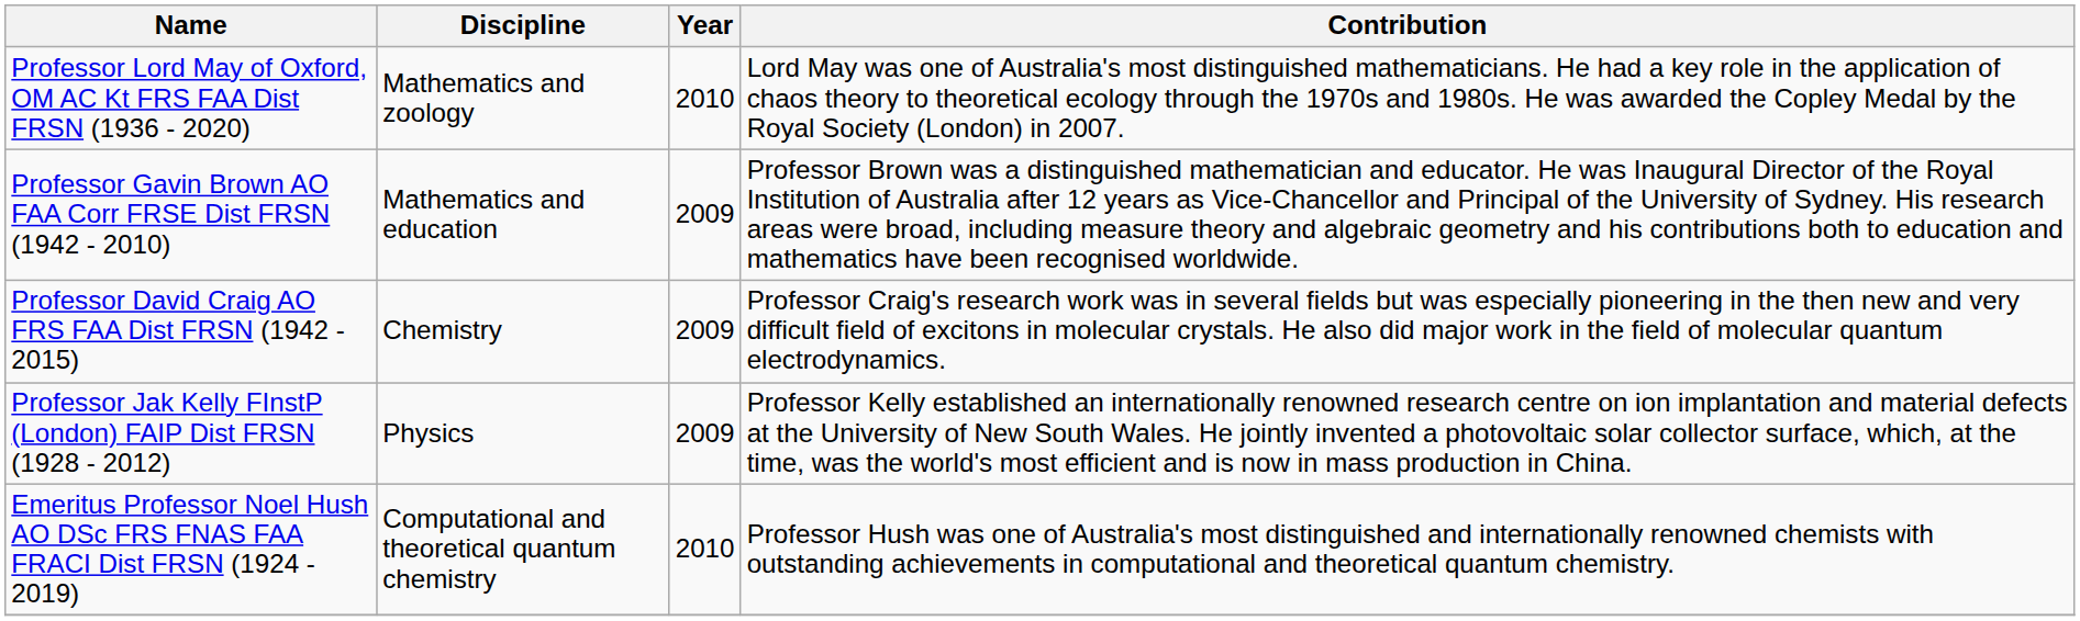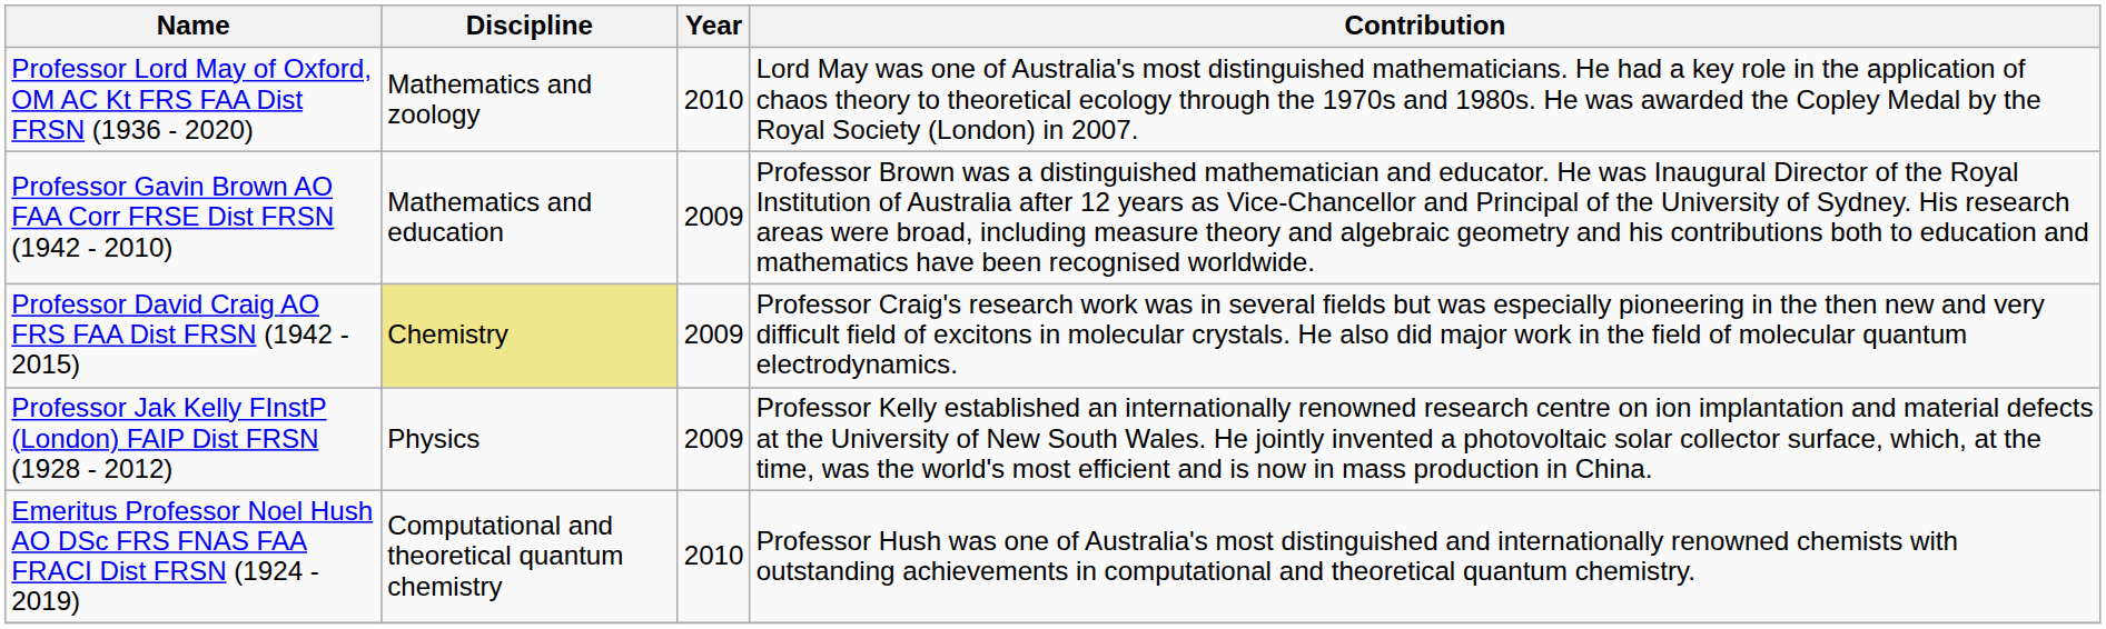Professor David Craig AO FRS FAA Dist FRSN (1942 - 2015) | Discipline: no background -> khaki background
